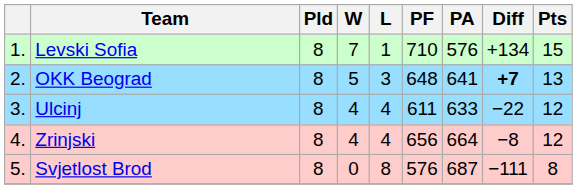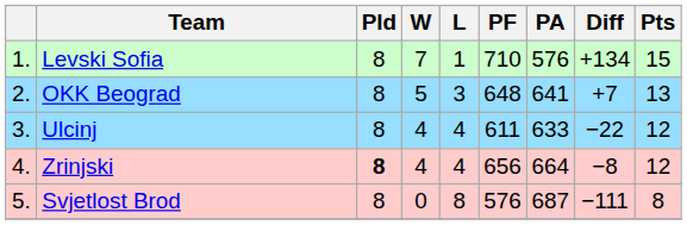OKK Beograd | Diff: bold -> normal
Zrinjski | Pld: normal -> bold
